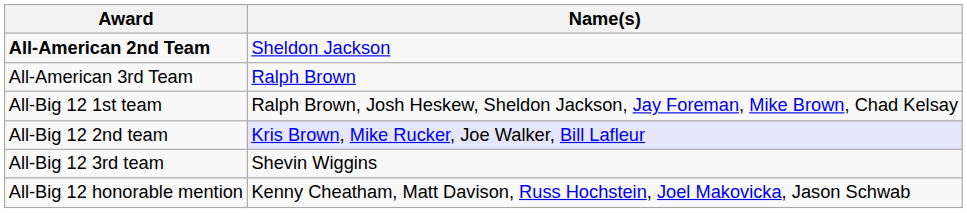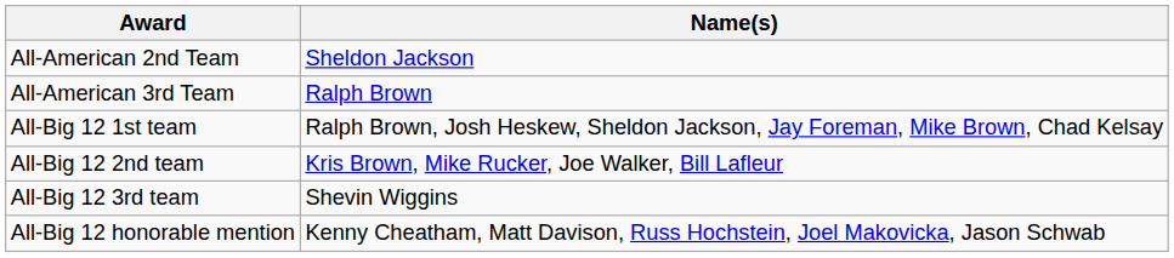row 2 | Award: bold -> normal
row 5 | Name(s): lavender background -> no background
